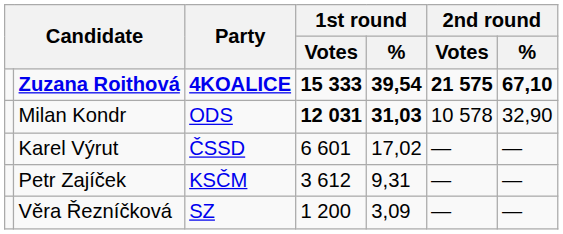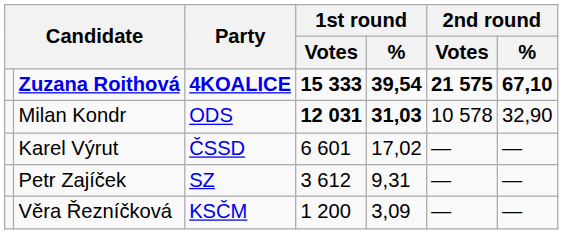Petr Zajíček | Party: KSČM -> SZ
Věra Řezníčková | Party: SZ -> KSČM
